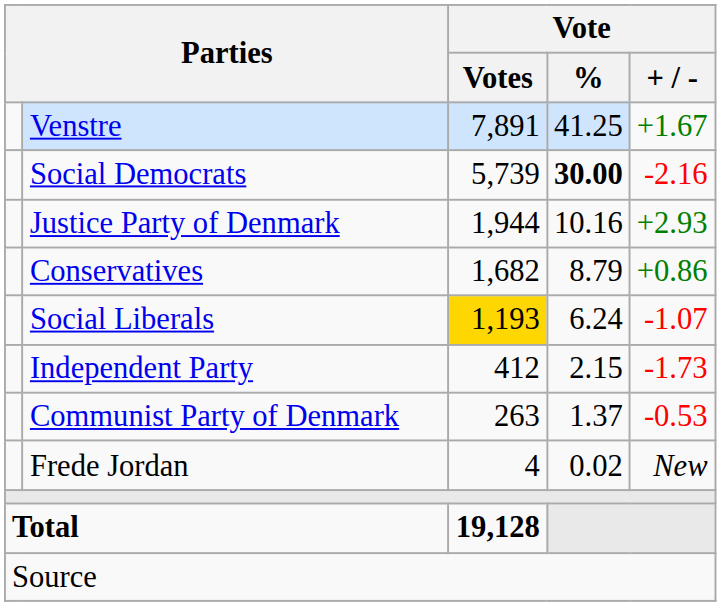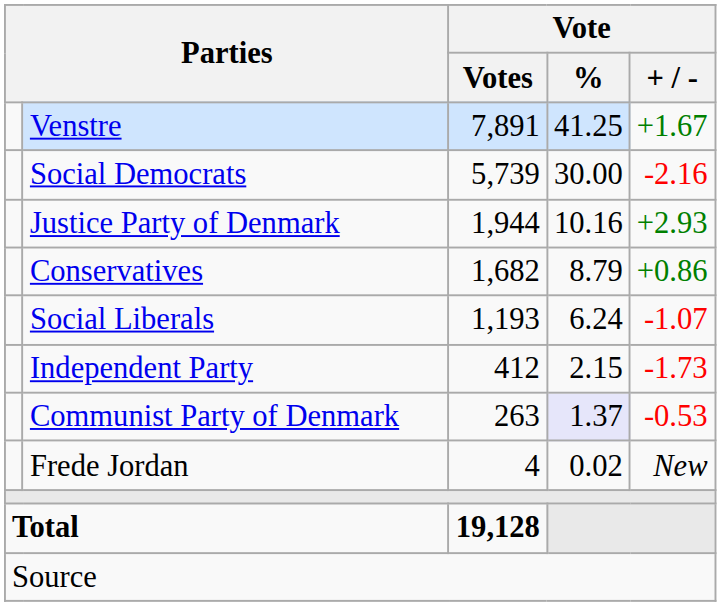Social Democrats | Vote / %: bold -> normal
Social Liberals | Vote / Votes: gold background -> no background
Communist Party of Denmark | Vote / %: no background -> lavender background
